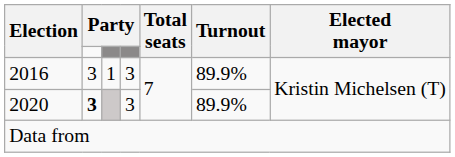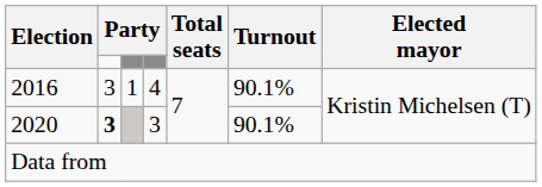2016 | column 4: 3 -> 4
2016 | Turnout: 89.9% -> 90.1%
2020 | Turnout: 89.9% -> 90.1%
